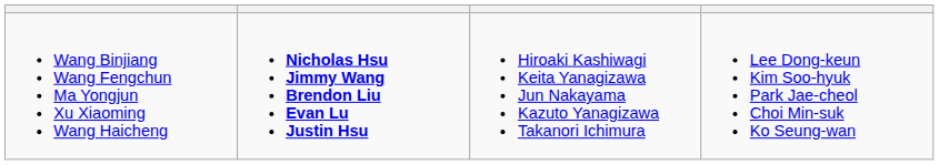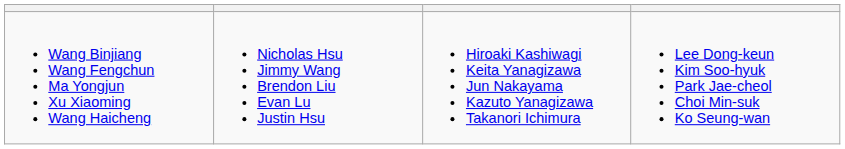row 2 | column 2: bold -> normal
